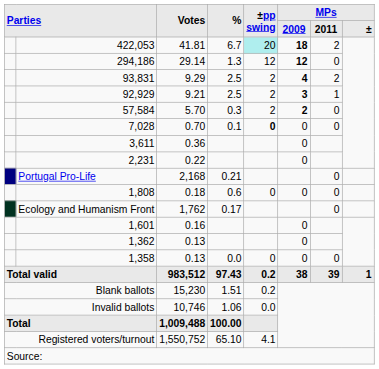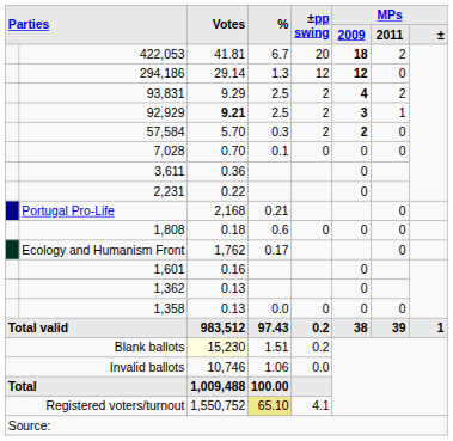422,053 | ±pp swing: paleturquoise background -> no background
92,929 | Votes: normal -> bold
7,028 | ±pp swing: bold -> normal
Blank ballots | Votes: no background -> lightyellow background
Registered voters/turnout | %: no background -> khaki background
